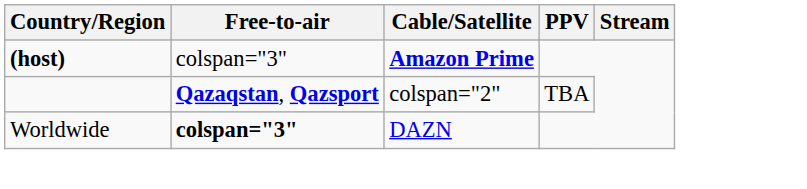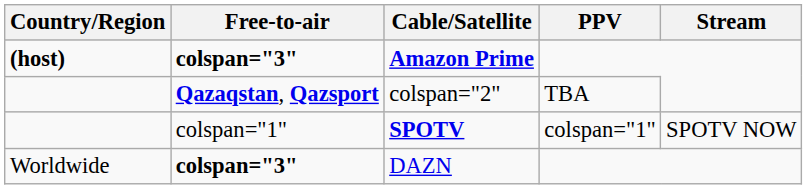Amazon Prime | Free-to-air: normal -> bold
+ row: colspan="1" | SPOTV | colspan="1" | SPOTV NOW
